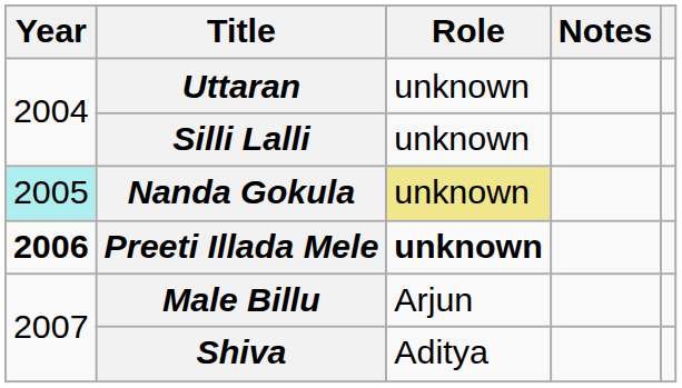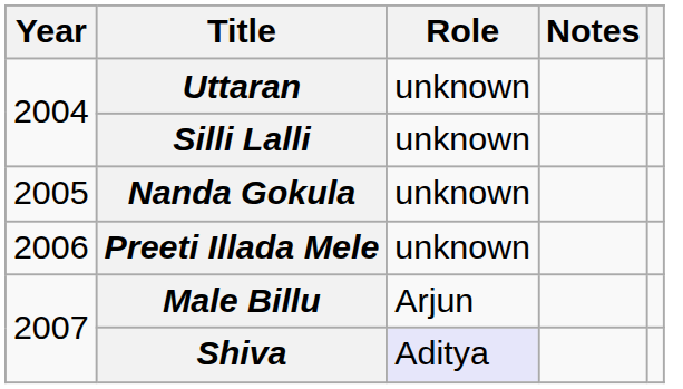Nanda Gokula | Year: paleturquoise background -> no background
Nanda Gokula | Role: khaki background -> no background
Preeti Illada Mele | Year: bold -> normal
Preeti Illada Mele | Role: bold -> normal
Shiva | Role: no background -> lavender background
